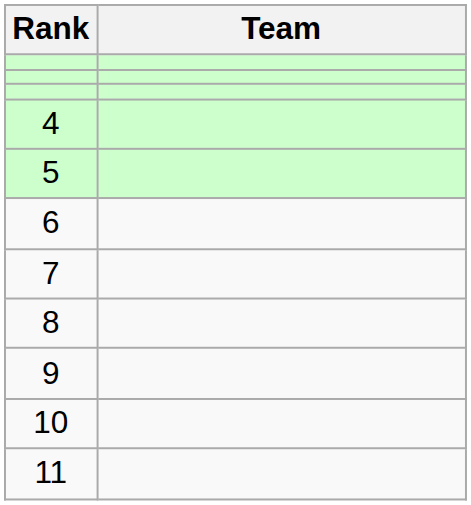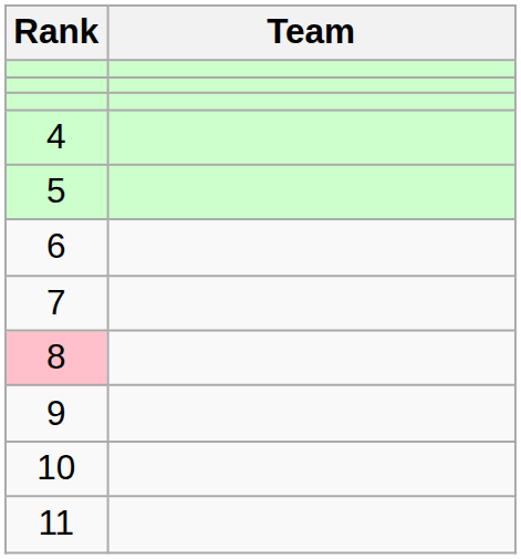row 9 | Rank: no background -> pink background
